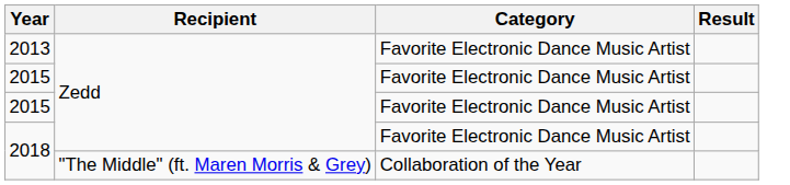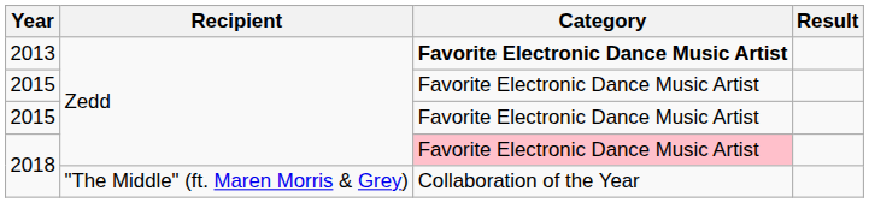2013 | Category: normal -> bold
2018 / Zedd | Category: no background -> pink background
